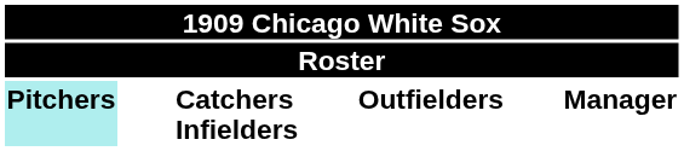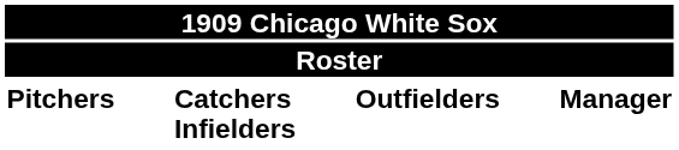Pitchers | column 1: paleturquoise background -> no background
